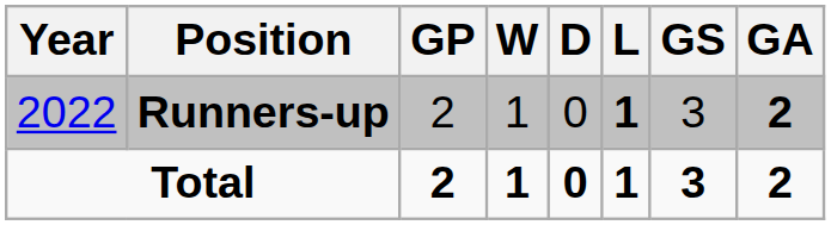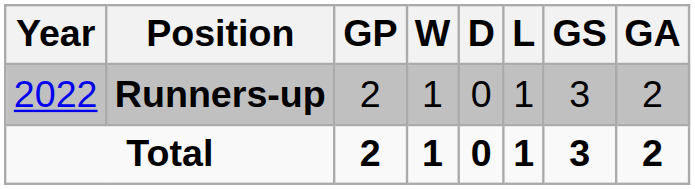2022 | L: bold -> normal
2022 | GA: bold -> normal
